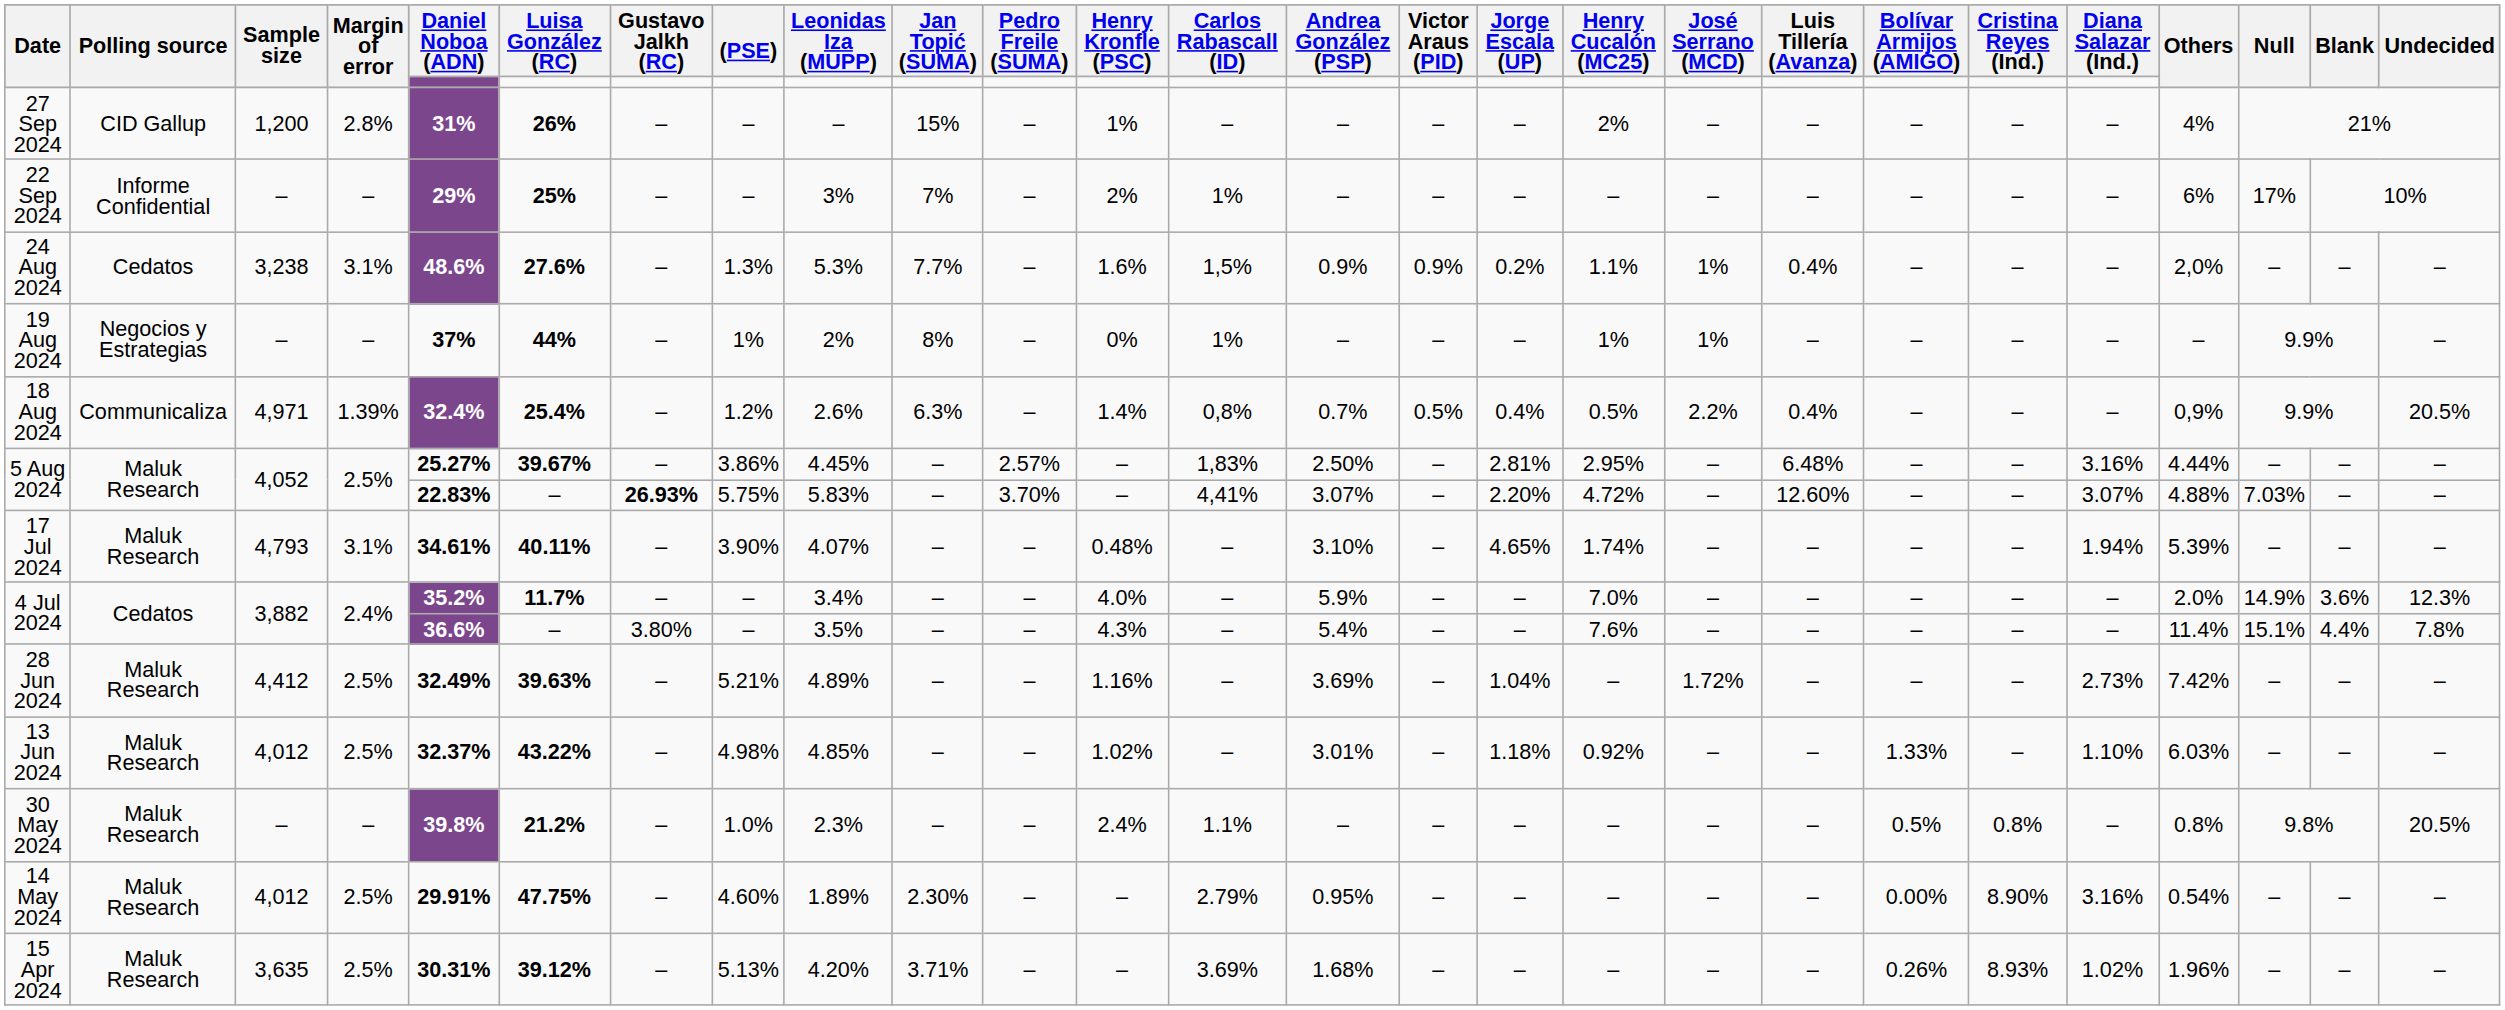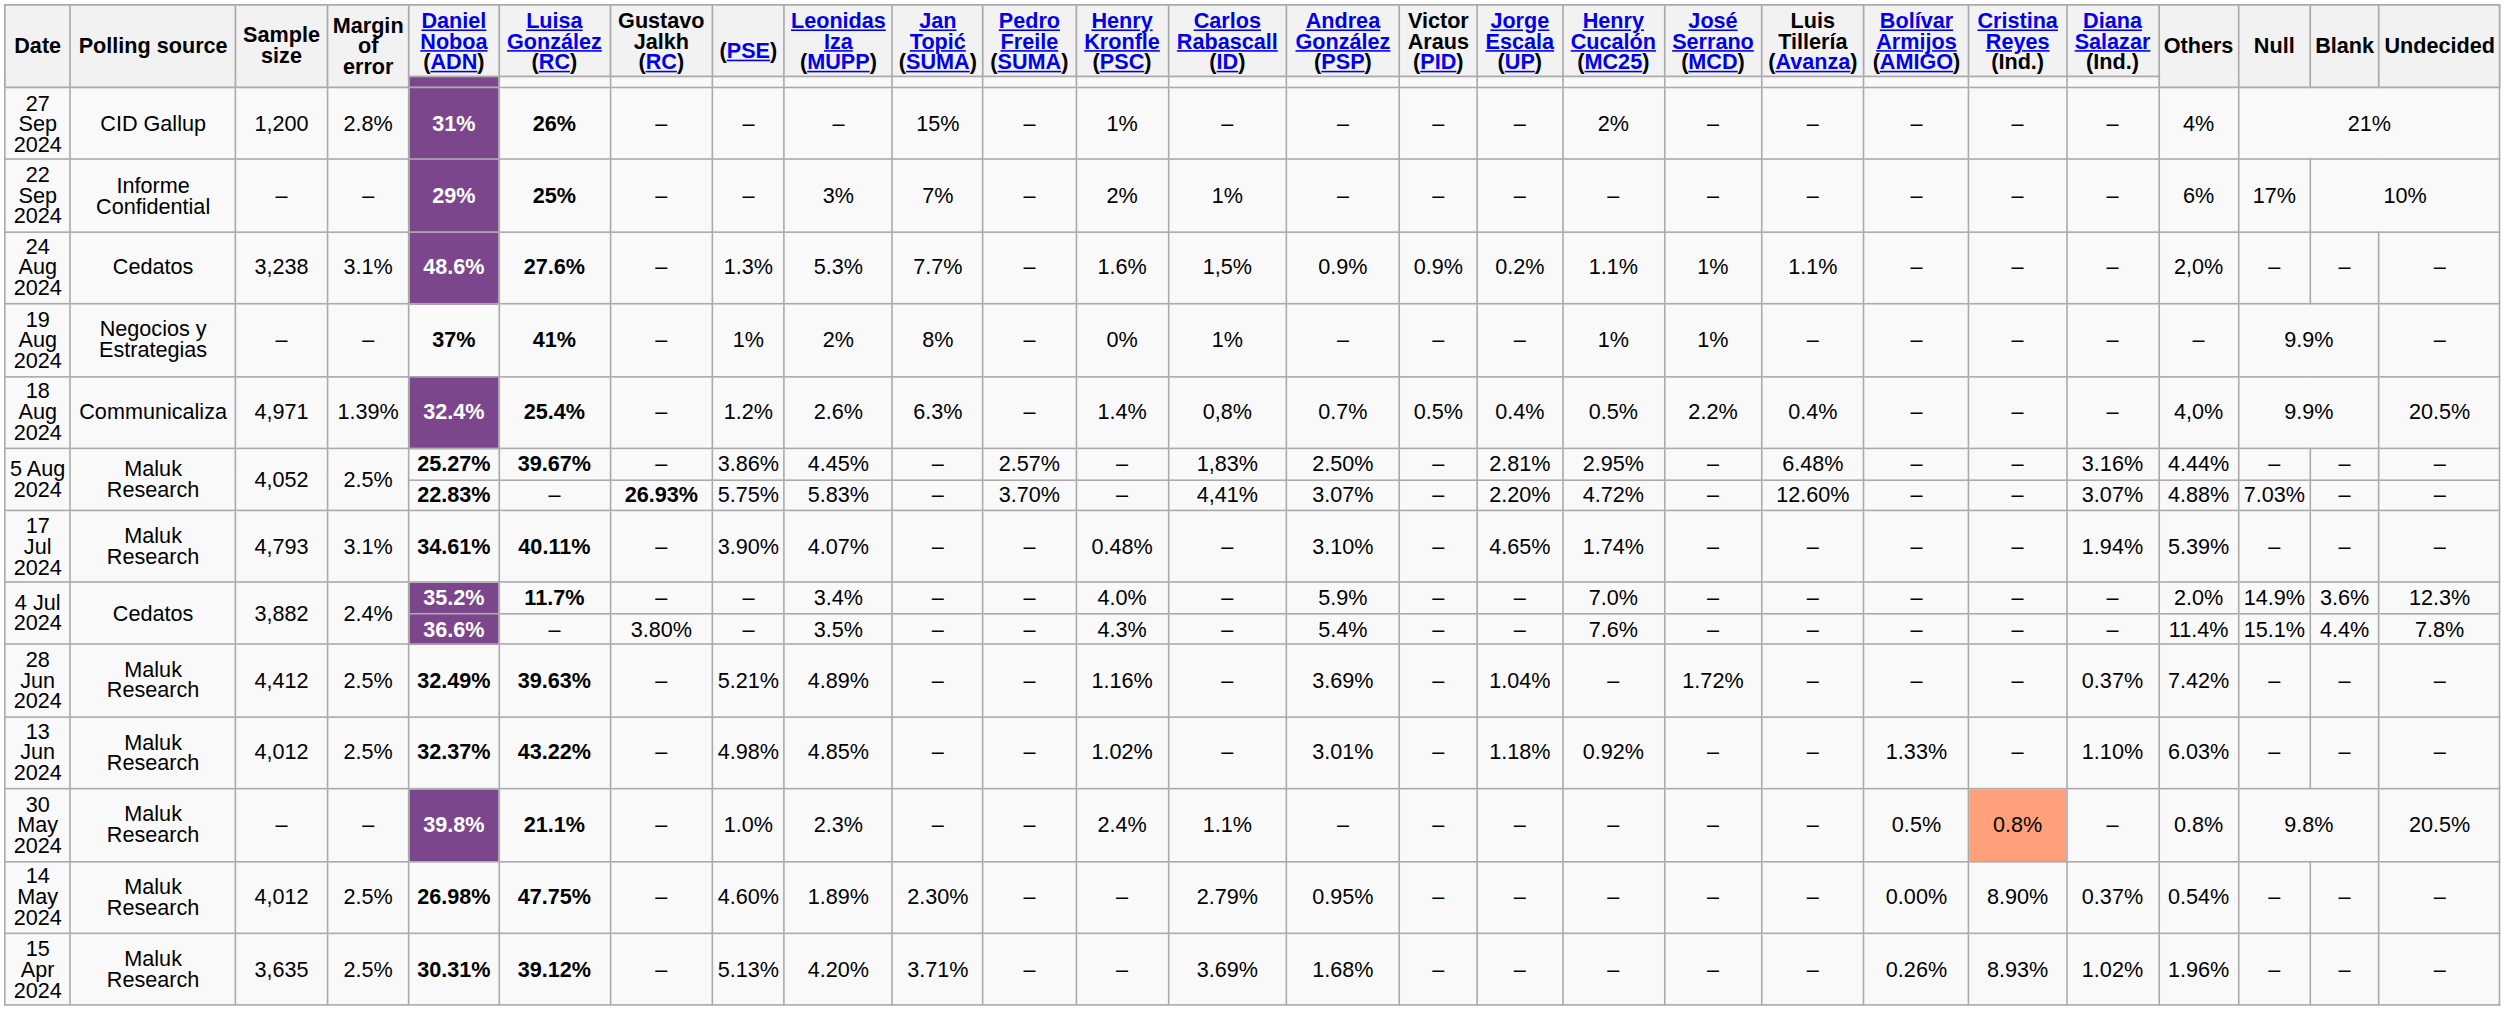24 Aug 2024 | Luis Tillería (Avanza): 0.4% -> 1.1%
19 Aug 2024 | Luisa González (RC): 44% -> 41%
18 Aug 2024 | Others: 0,9% -> 4,0%
28 Jun 2024 | Diana Salazar (Ind.): 2.73% -> 0.37%
30 May 2024 | Luisa González (RC): 21.2% -> 21.1%
30 May 2024 | Cristina Reyes (Ind.): no background -> lightsalmon background
14 May 2024 | Daniel Noboa (ADN): 29.91% -> 26.98%
14 May 2024 | Diana Salazar (Ind.): 3.16% -> 0.37%
